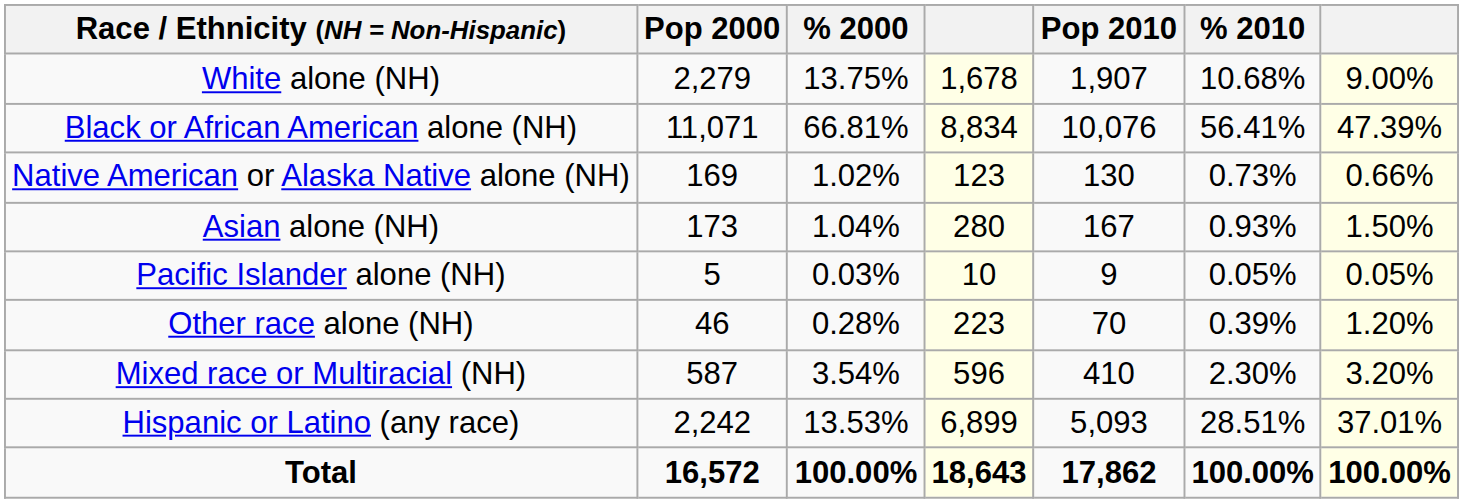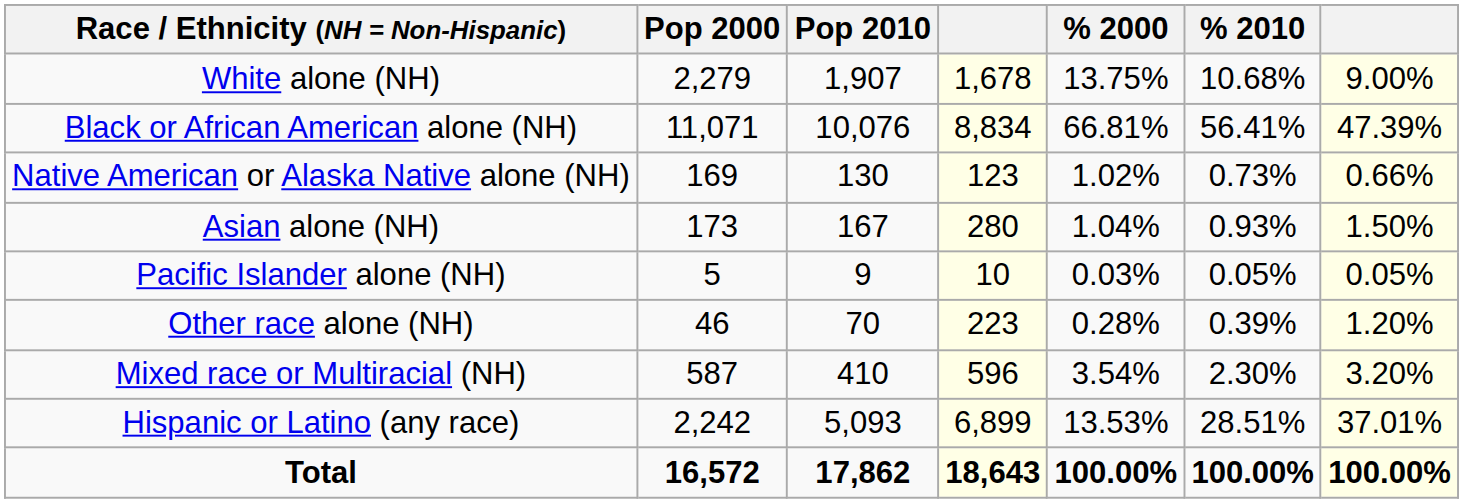columns swapped: Pop 2010 <-> % 2000
